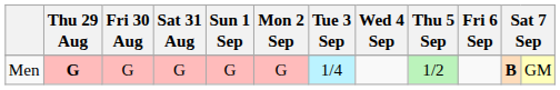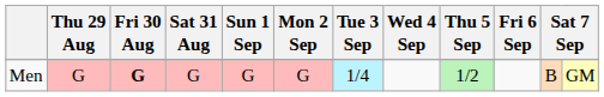Men | Thu 29 Aug: bold -> normal
Men | Fri 30 Aug: normal -> bold
Men | column 11: bold -> normal
